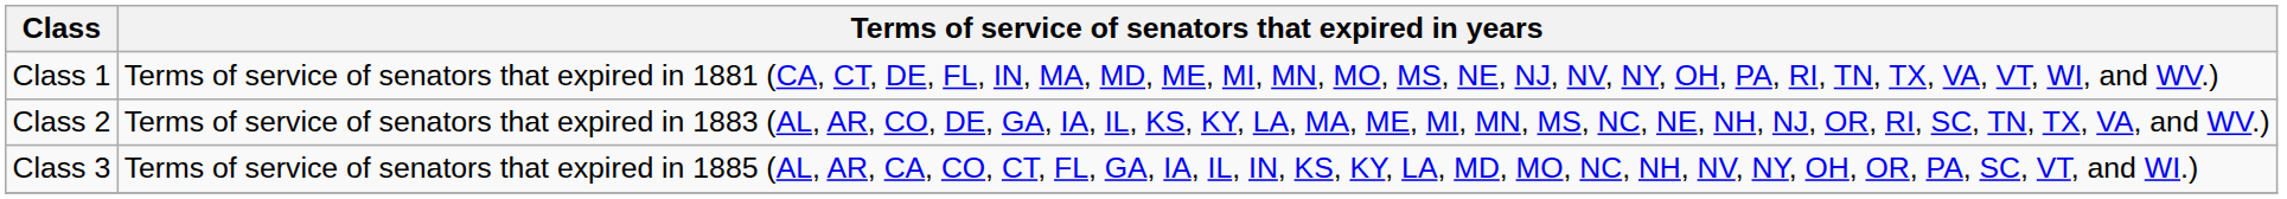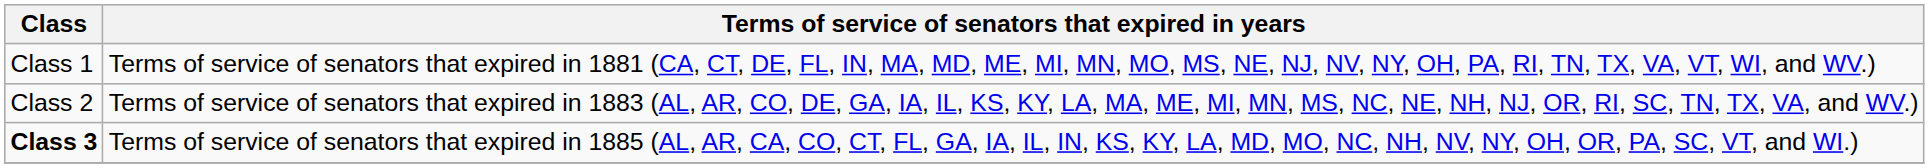Class 3 | Class: normal -> bold
